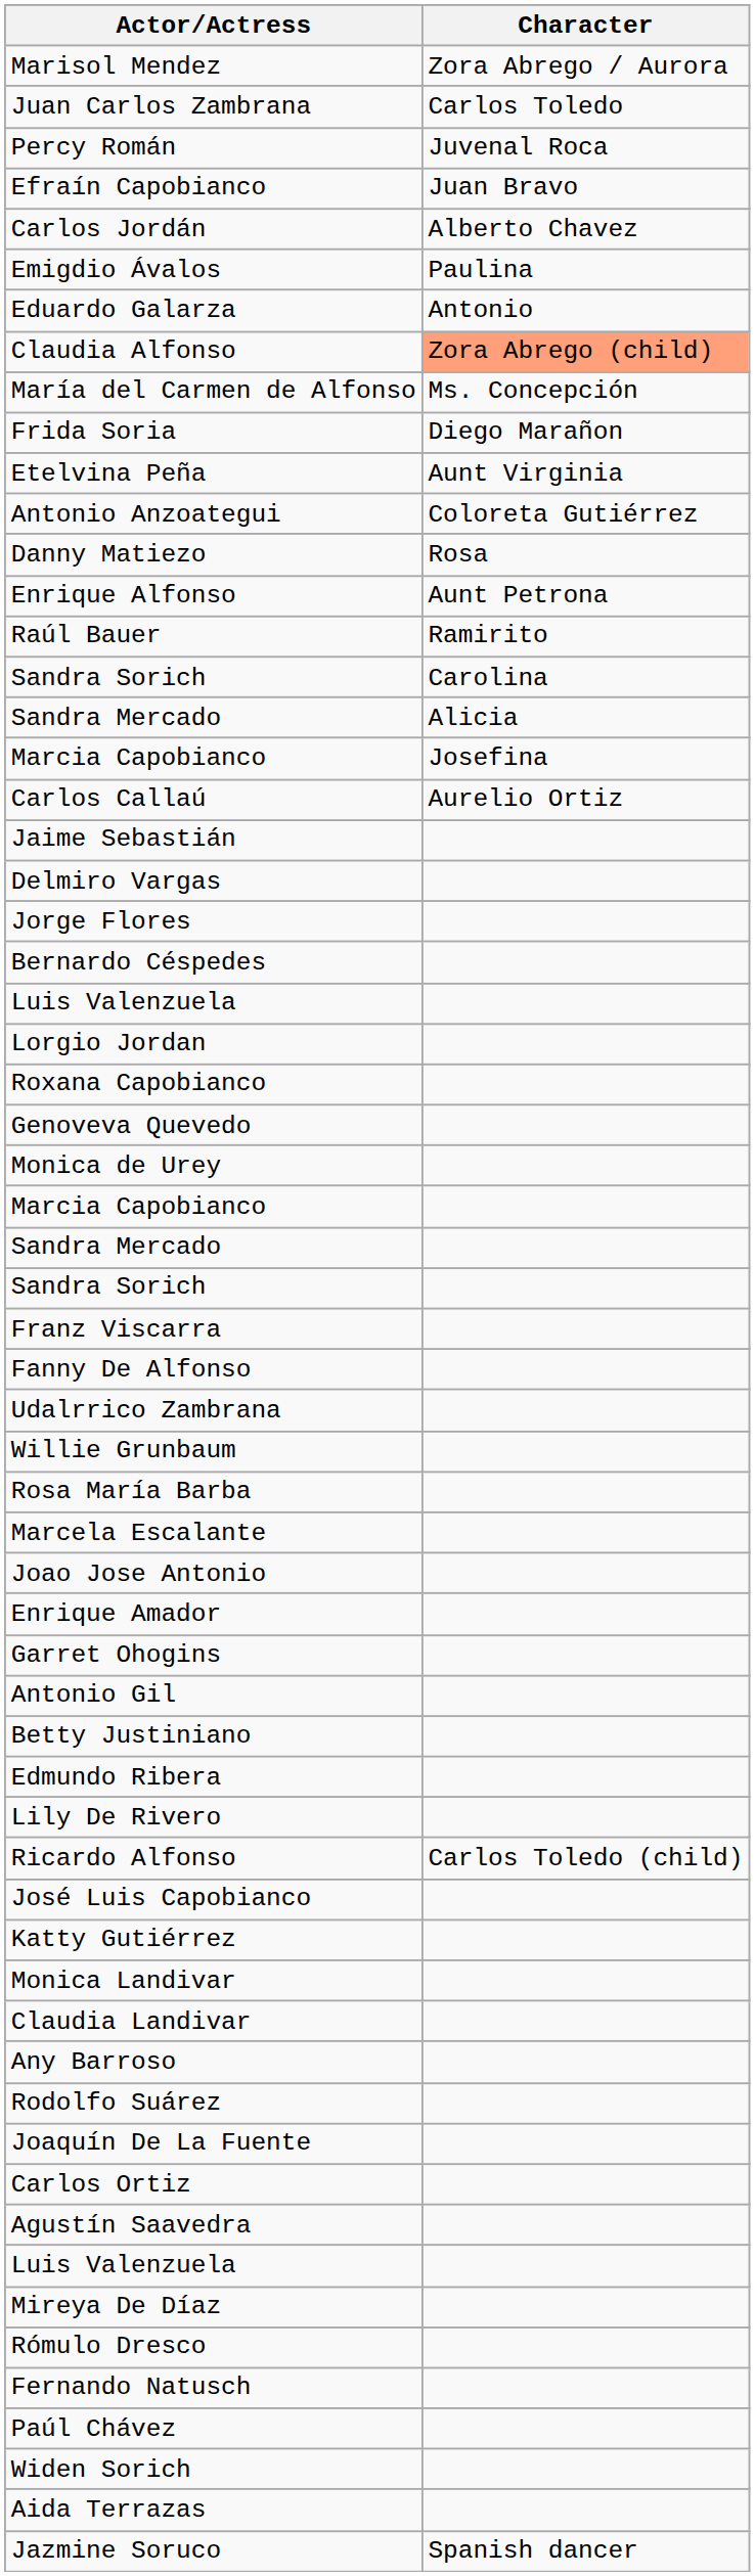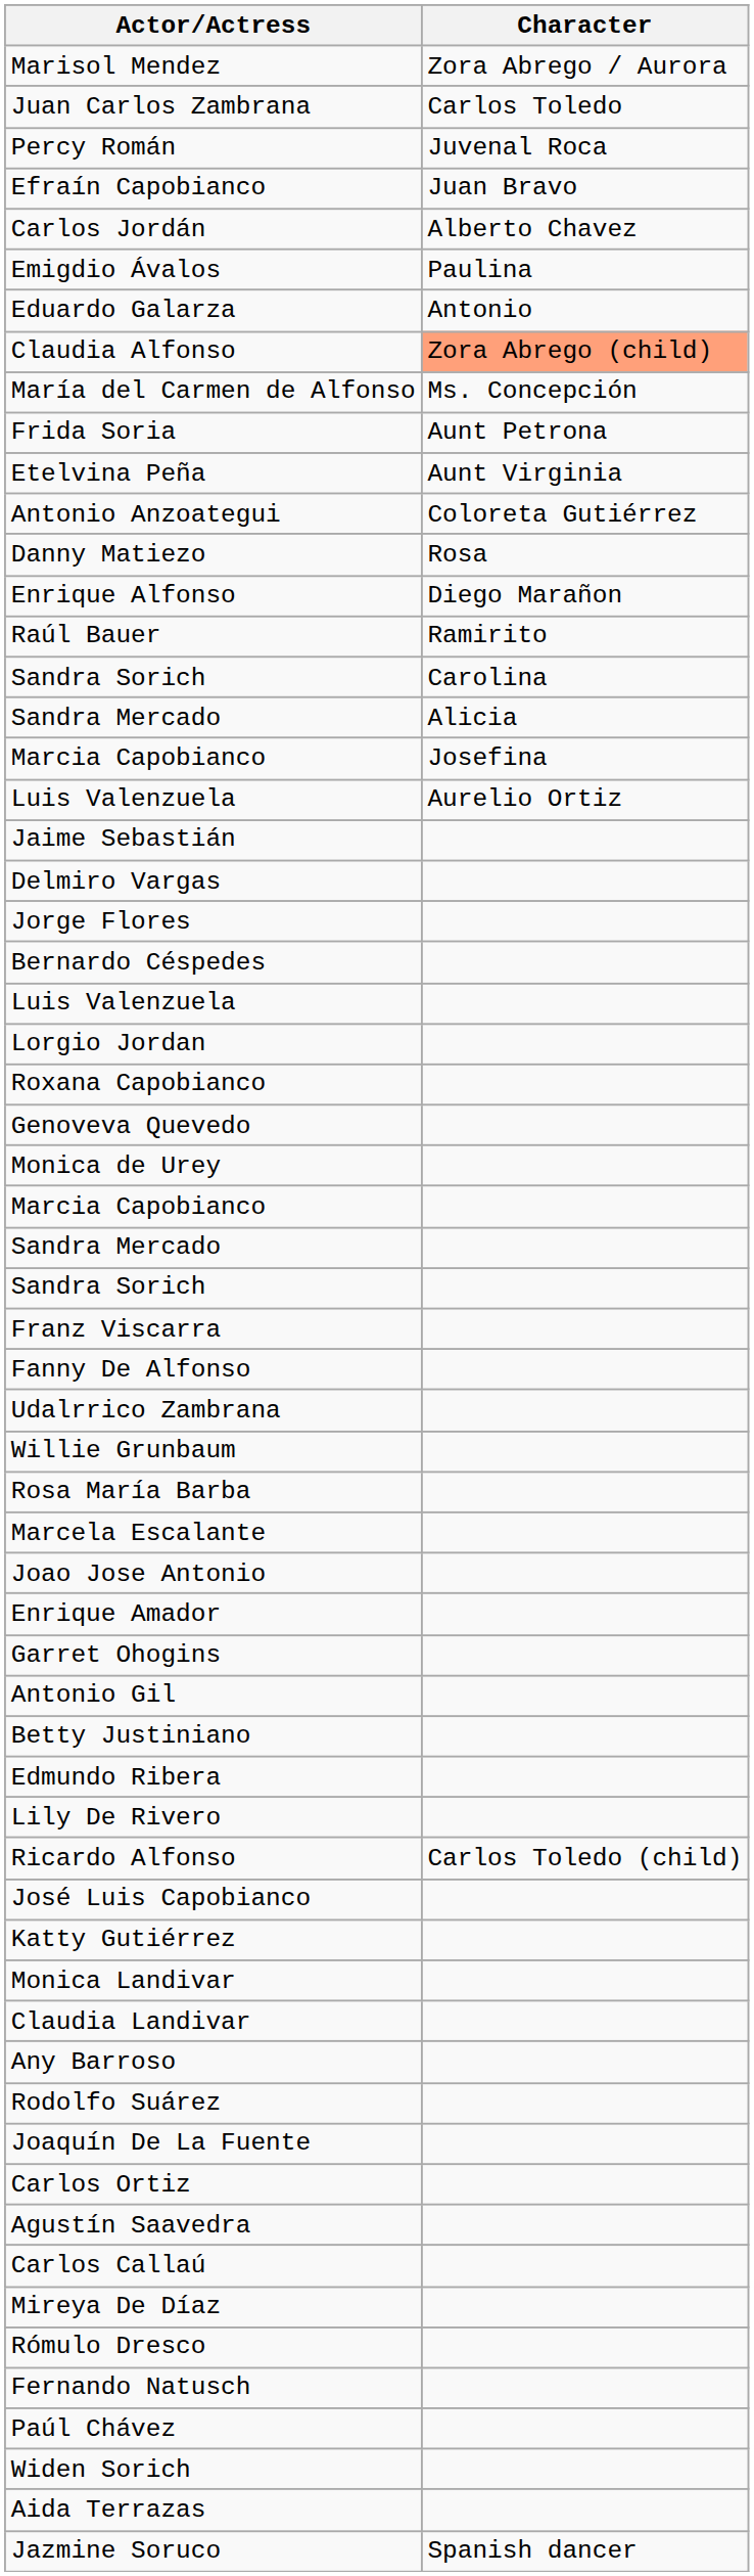row 11 | Character: Diego Marañon -> Aunt Petrona
row 15 | Character: Aunt Petrona -> Diego Marañon
row 20 | Actor/Actress: Carlos Callaú -> Luis Valenzuela
row 56 | Actor/Actress: Luis Valenzuela -> Carlos Callaú
